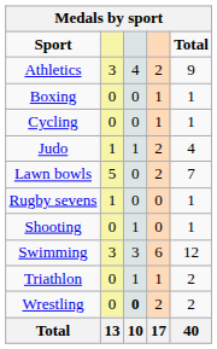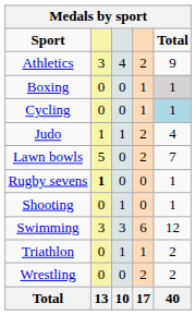Boxing | Total: no background -> lightgrey background
Cycling | Total: no background -> lightblue background
Rugby sevens | column 2: normal -> bold
Wrestling | column 3: bold -> normal
